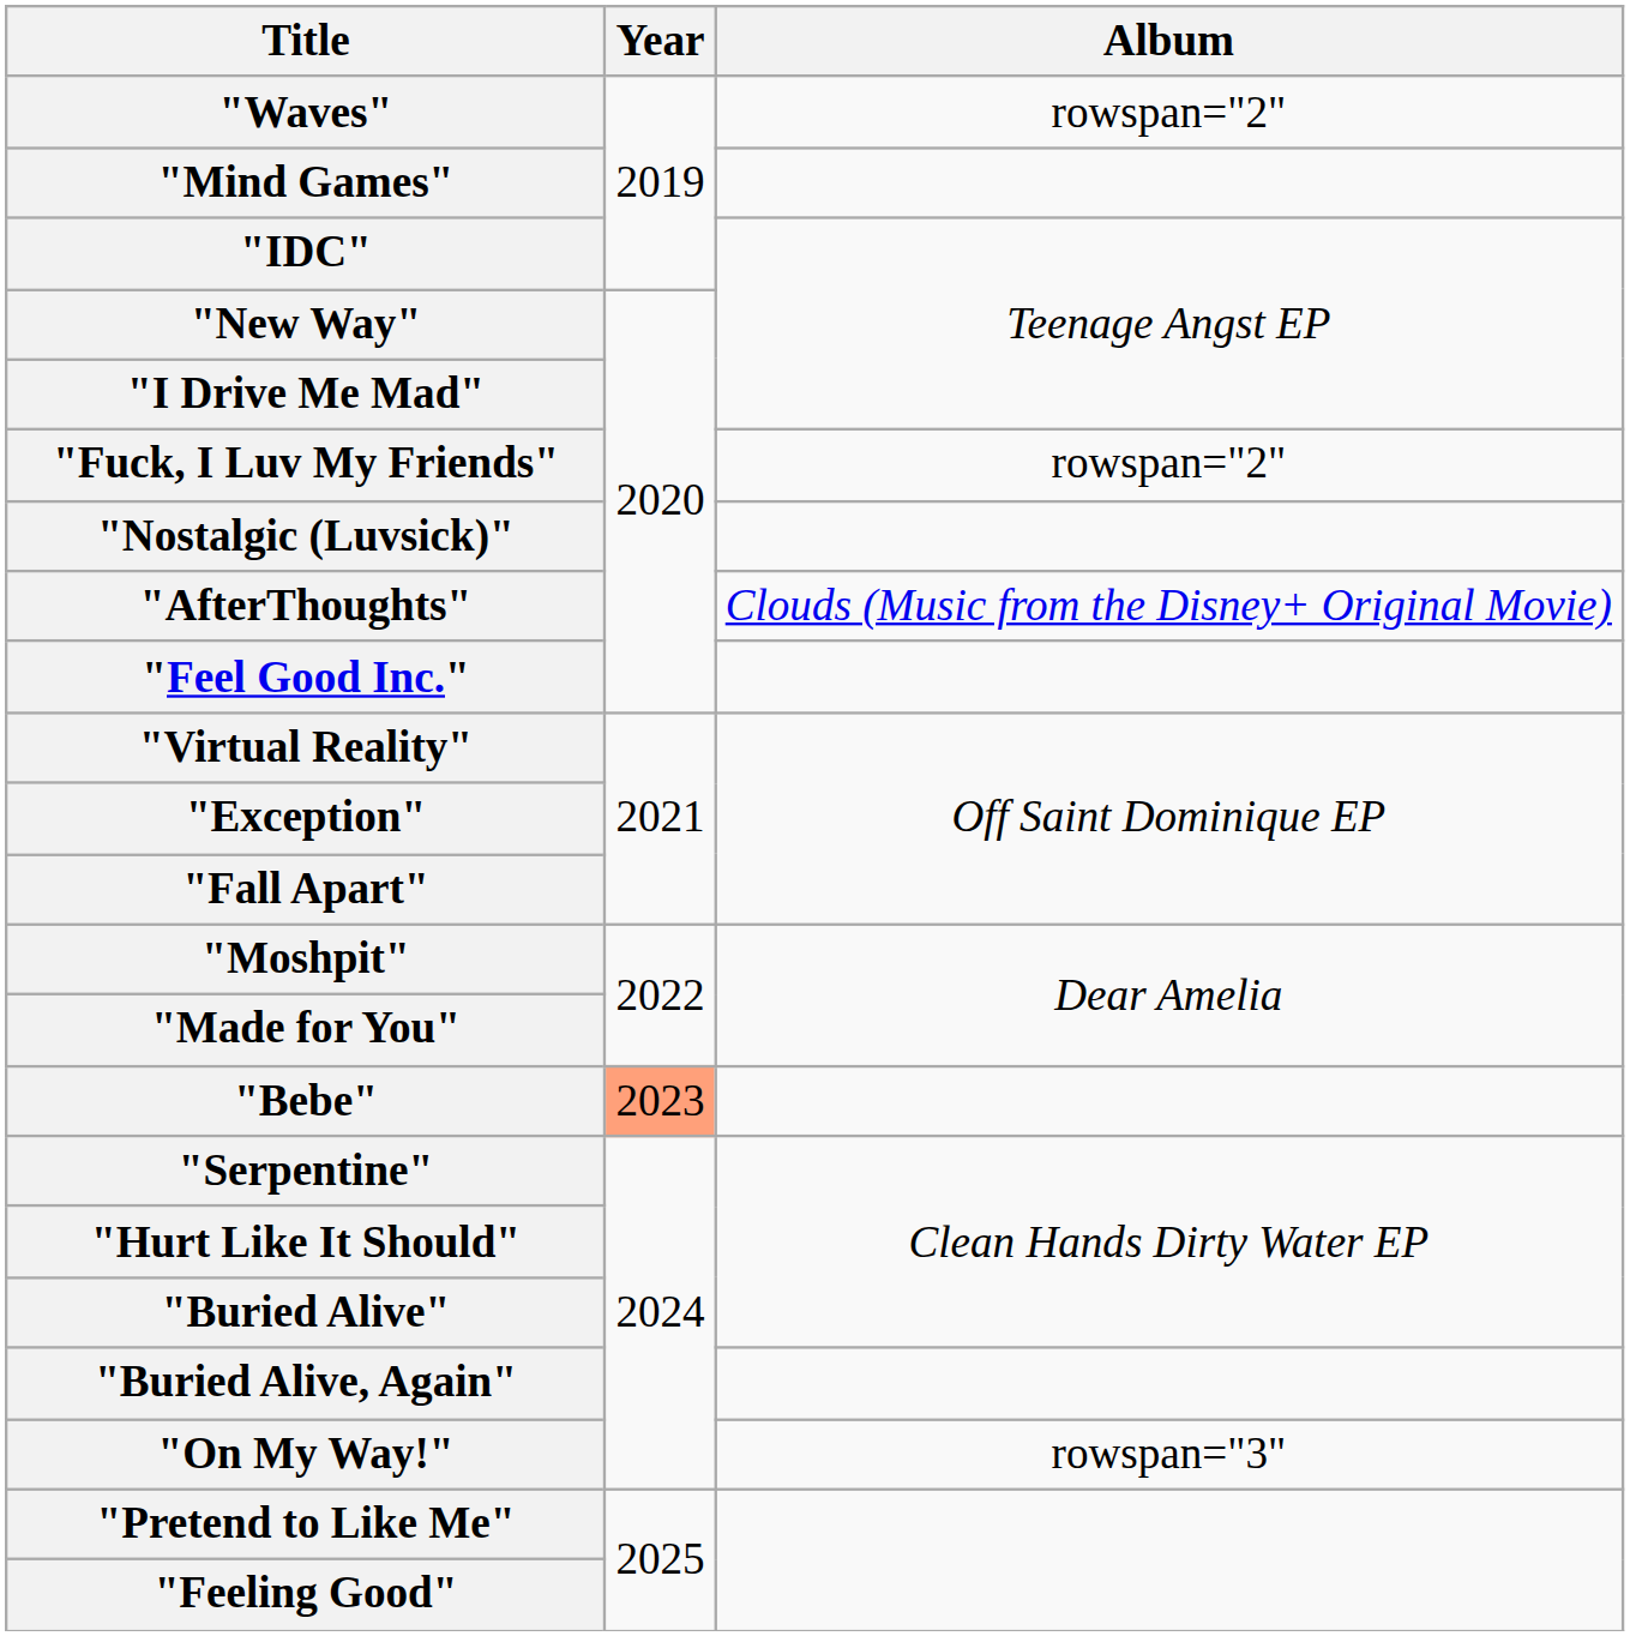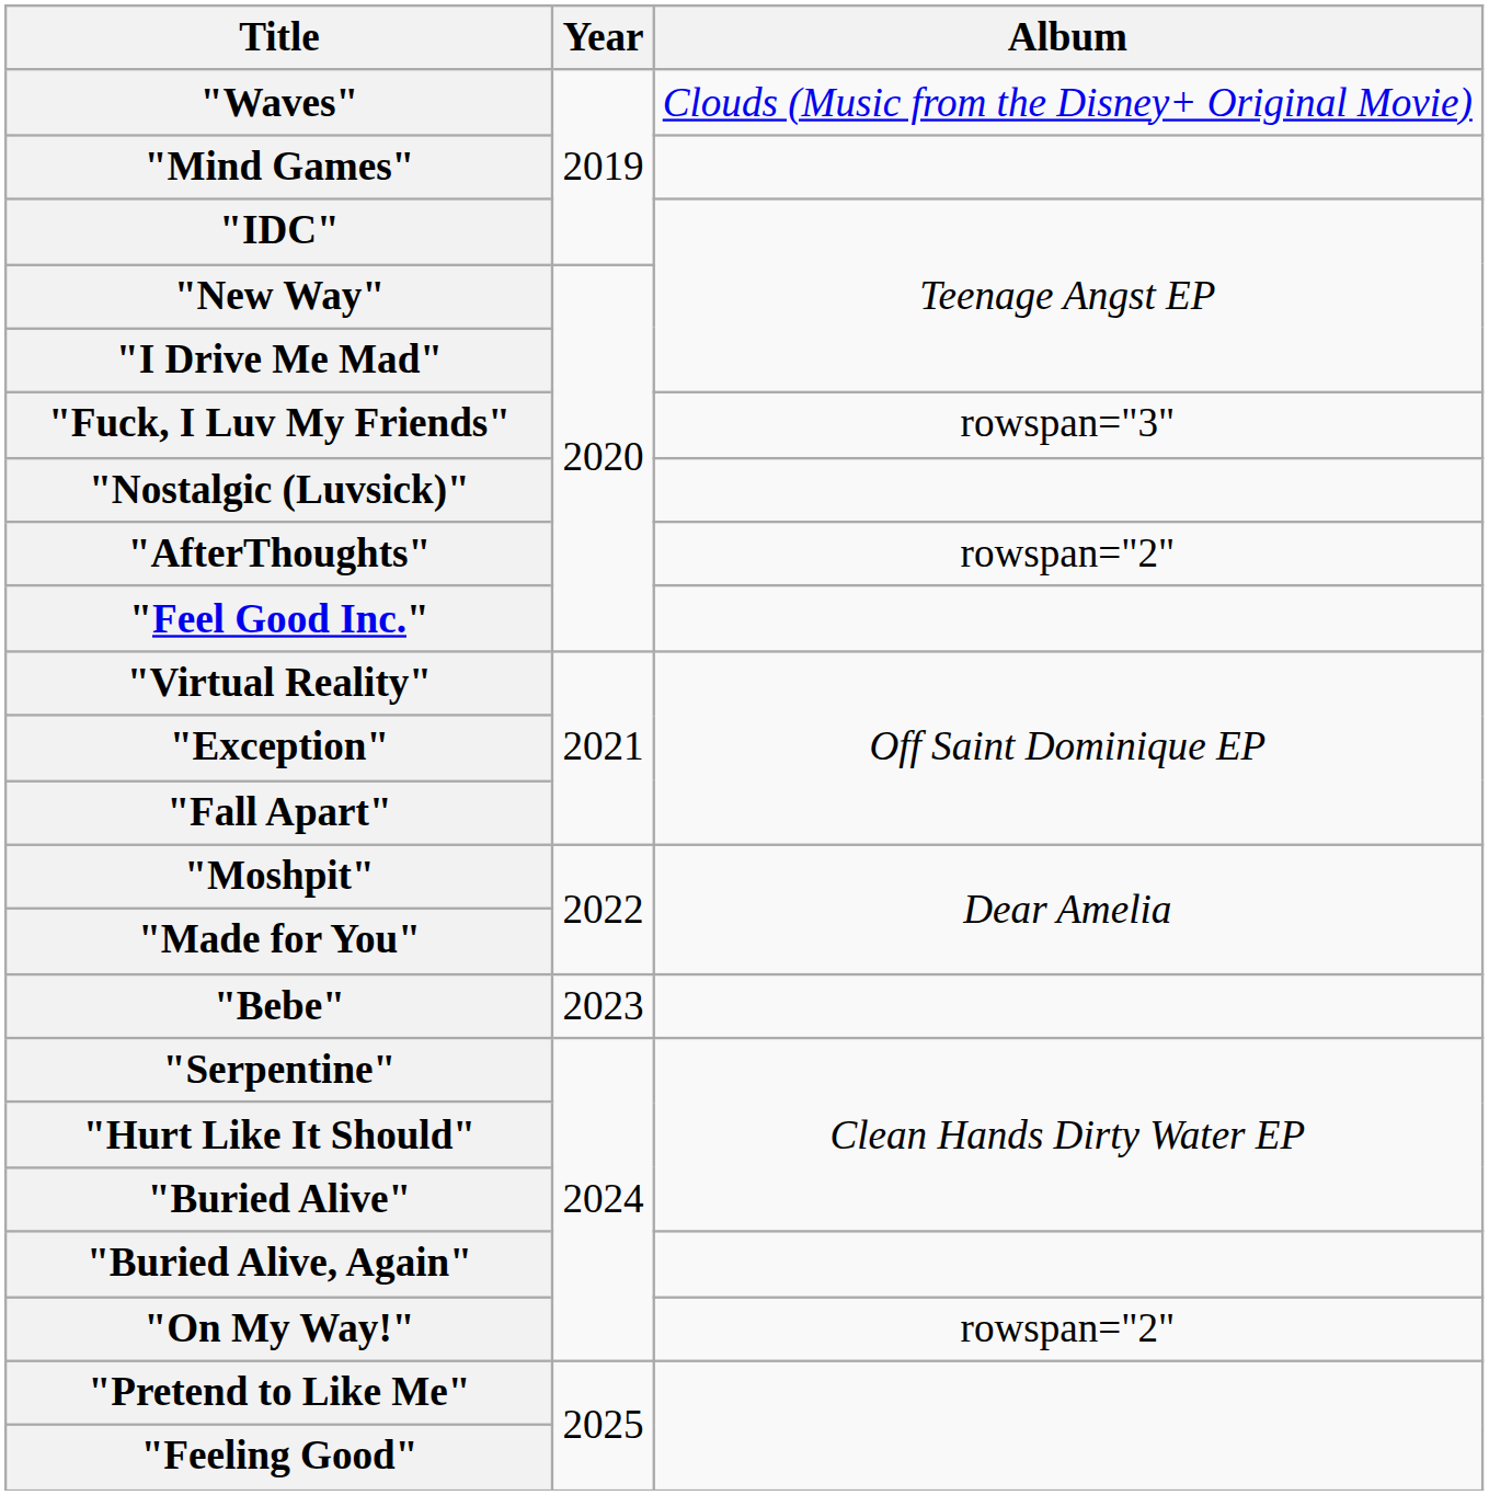"Waves" | Album: rowspan="2" -> Clouds (Music from the Disney+ Original Movie)
"Fuck, I Luv My Friends" | Album: rowspan="2" -> rowspan="3"
"AfterThoughts" | Album: Clouds (Music from the Disney+ Original Movie) -> rowspan="2"
"Bebe" | Year: lightsalmon background -> no background
"On My Way!" | Album: rowspan="3" -> rowspan="2"
